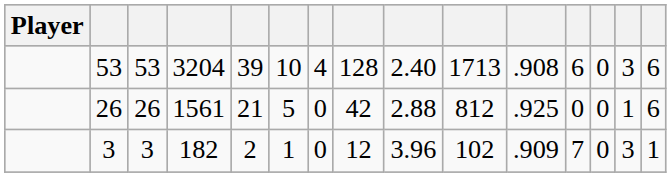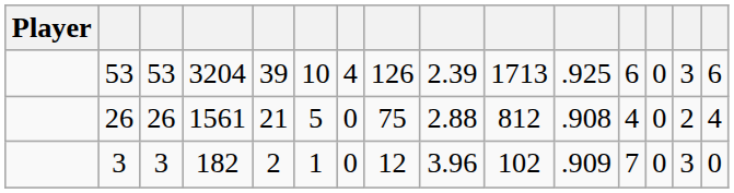row 2 | column 8: 128 -> 126
row 2 | column 9: 2.40 -> 2.39
row 2 | column 11: .908 -> .925
row 3 | column 8: 42 -> 75
row 3 | column 11: .925 -> .908
row 3 | column 12: 0 -> 4
row 3 | column 14: 1 -> 2
row 3 | column 15: 6 -> 4
row 4 | column 15: 1 -> 0
